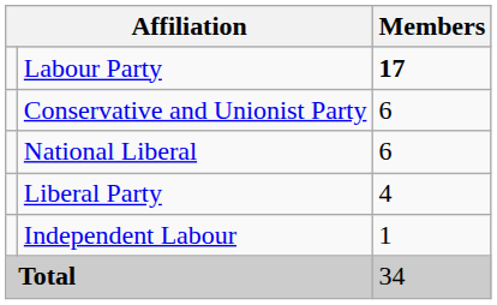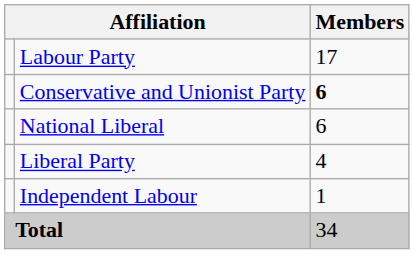Labour Party | Members: bold -> normal
Conservative and Unionist Party | Members: normal -> bold
